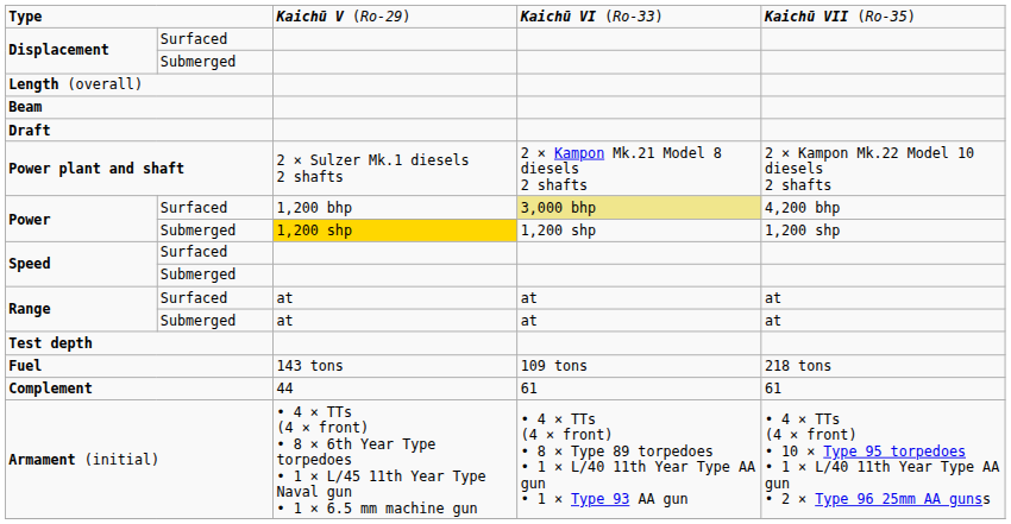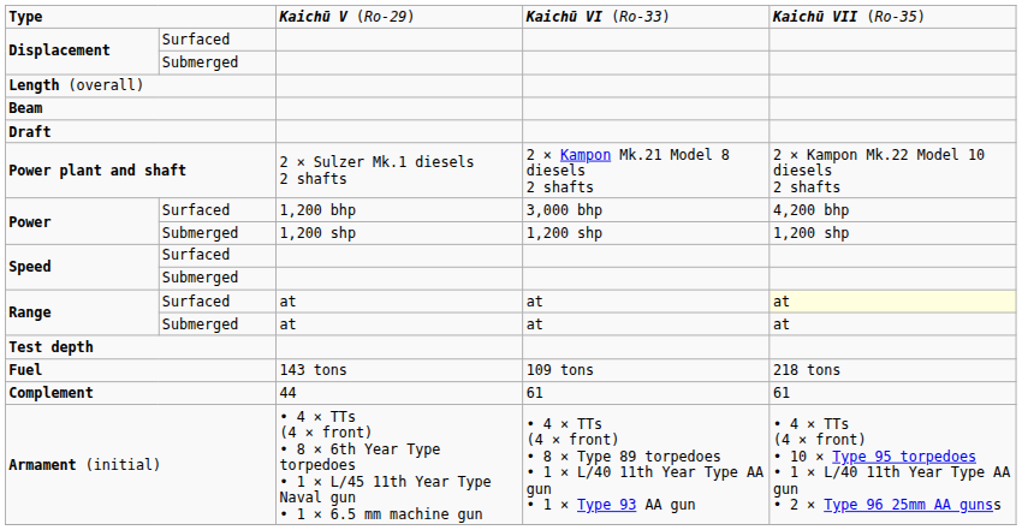Power / Surfaced | column 4: khaki background -> no background
Power / Submerged | column 3: gold background -> no background
Range / Surfaced | column 5: no background -> lightyellow background
